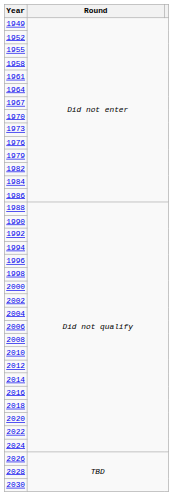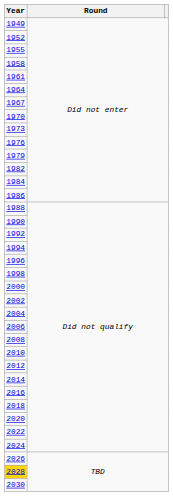2028 | Year: no background -> gold background
